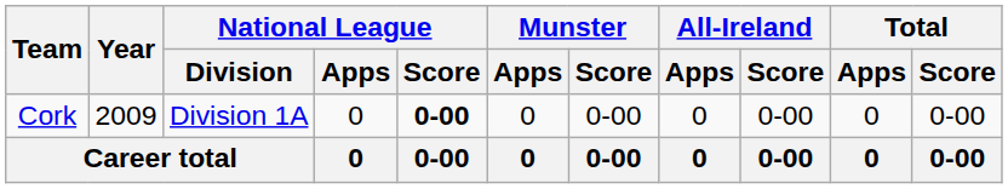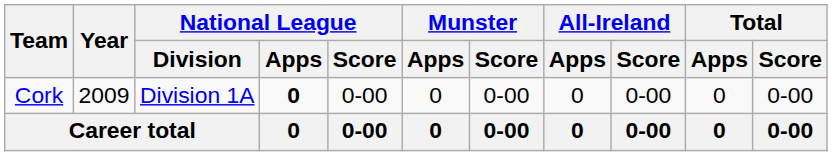Cork | National League / Apps: normal -> bold
Cork | National League / Score: bold -> normal
